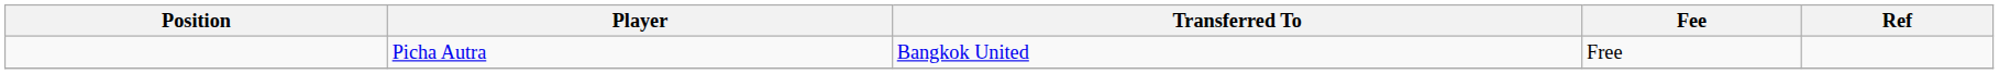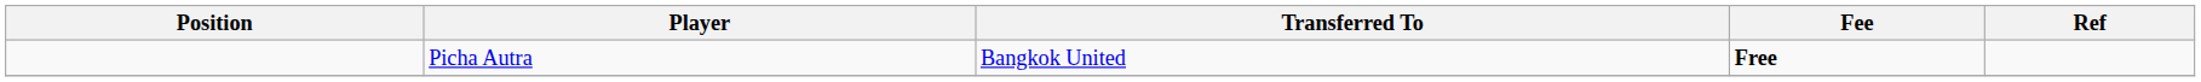Picha Autra | Fee: normal -> bold
